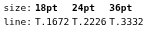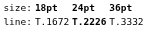line: | column 3: normal -> bold
